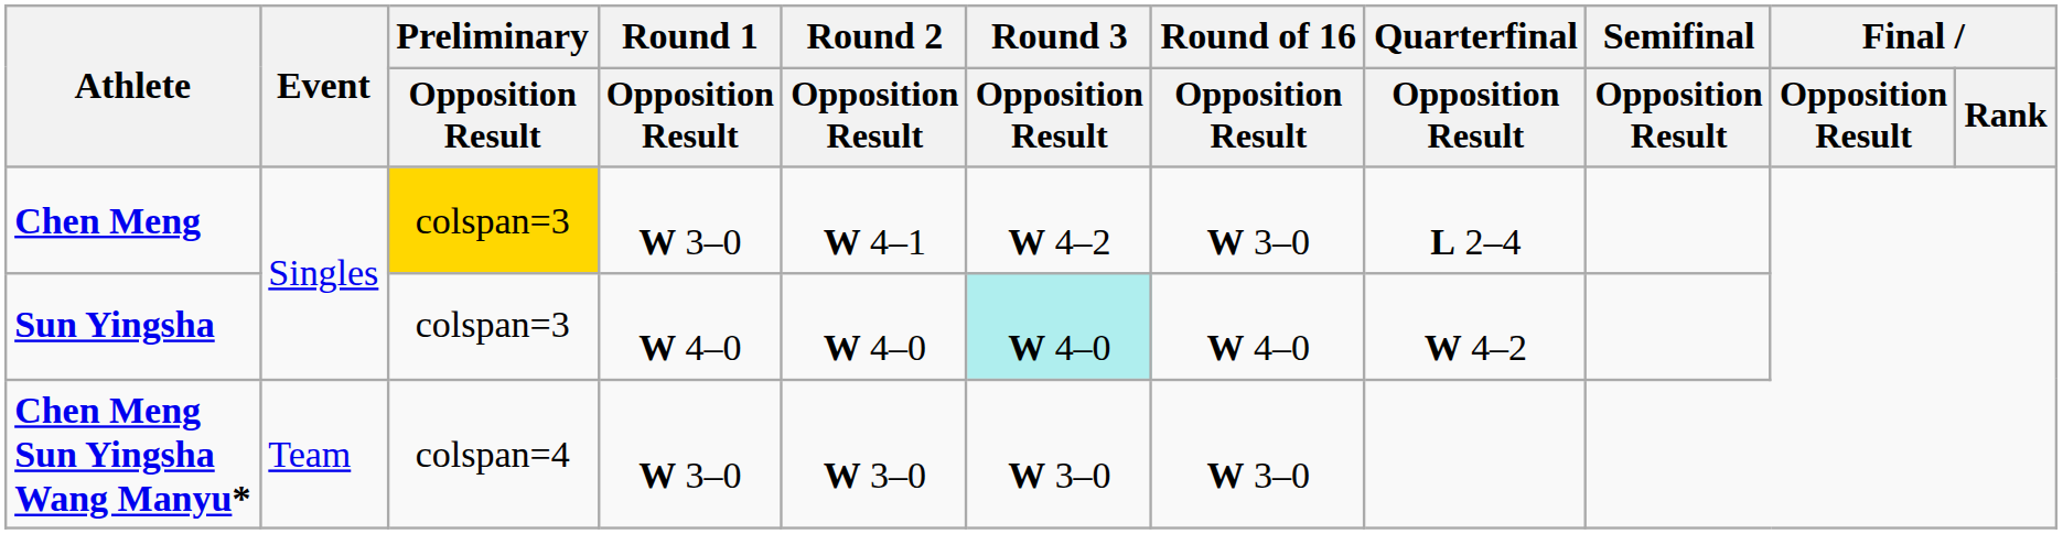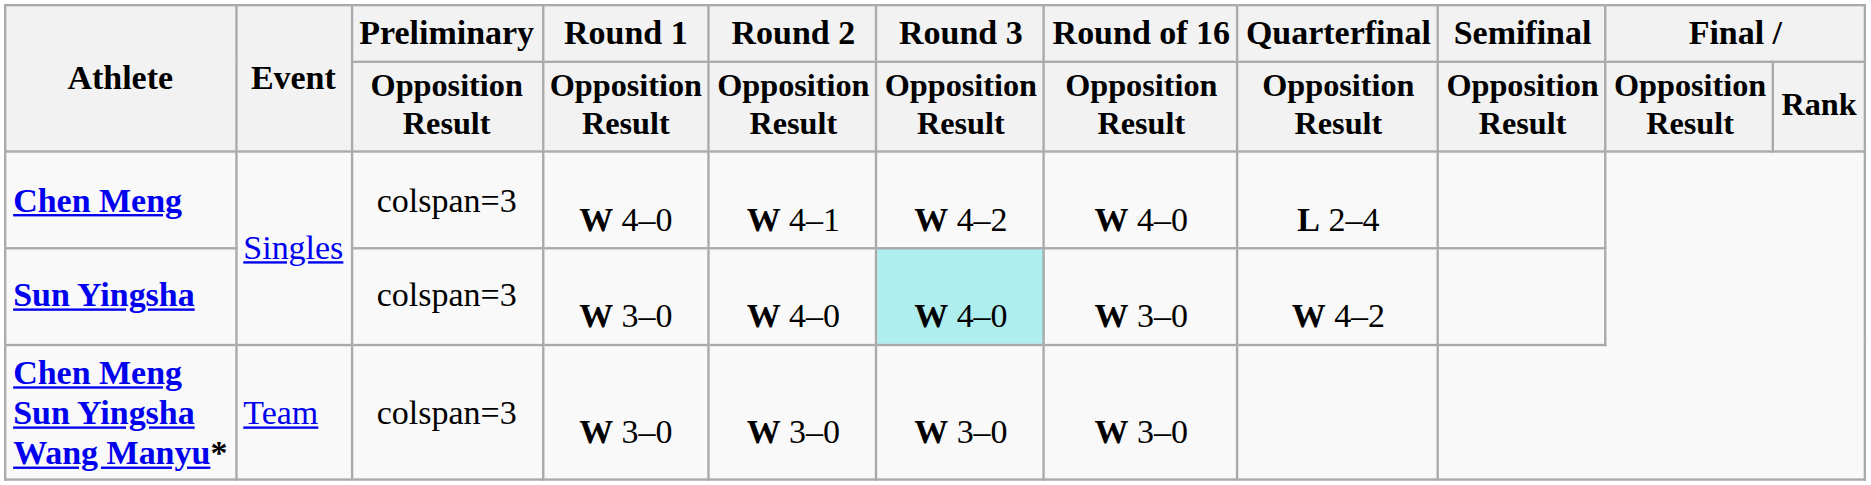Chen Meng | Preliminary / Opposition Result: gold background -> no background
Chen Meng | Round 1 / Opposition Result: W 3–0 -> W 4–0
Chen Meng | Round of 16 / Opposition Result: W 3–0 -> W 4–0
Sun Yingsha | Round 1 / Opposition Result: W 4–0 -> W 3–0
Sun Yingsha | Round of 16 / Opposition Result: W 4–0 -> W 3–0
Chen Meng Sun Yingsha Wang Manyu* | Preliminary / Opposition Result: colspan=4 -> colspan=3
